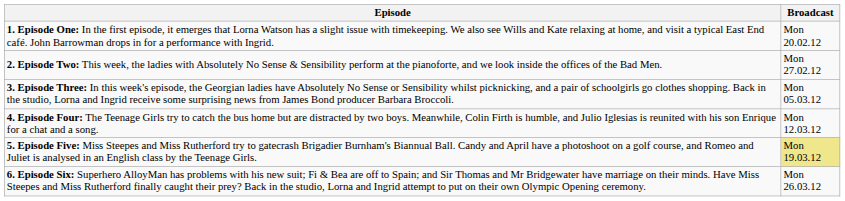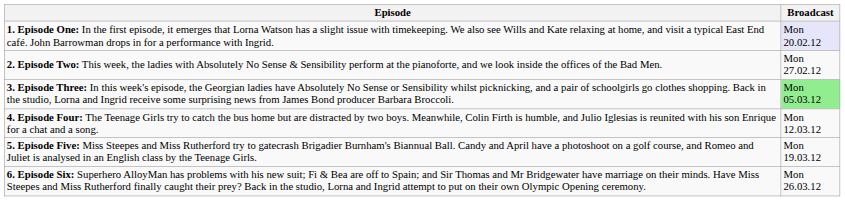row 2 | Broadcast: no background -> lavender background
row 4 | Broadcast: no background -> lightgreen background
row 6 | Broadcast: khaki background -> no background
